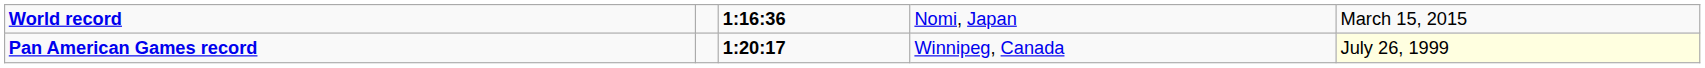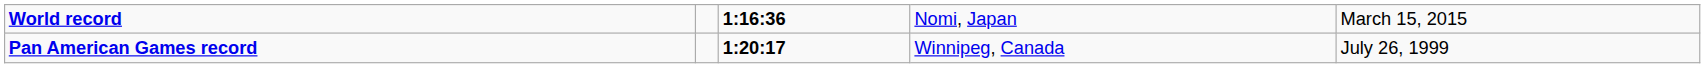Pan American Games record | column 5: lightyellow background -> no background
